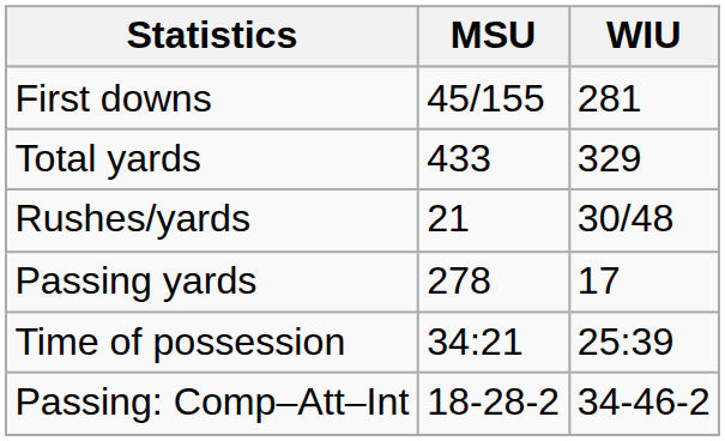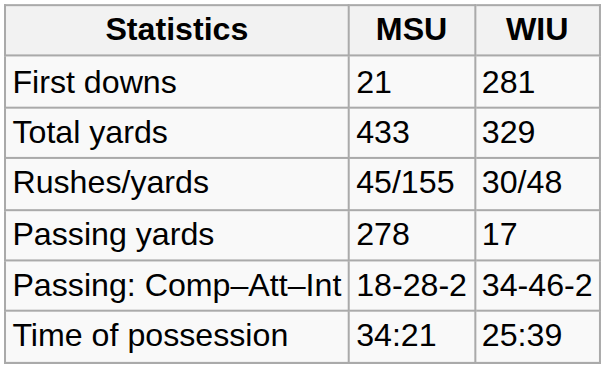First downs | MSU: 45/155 -> 21
Rushes/yards | MSU: 21 -> 45/155
rows swapped: Passing: Comp–Att–Int <-> Time of possession
